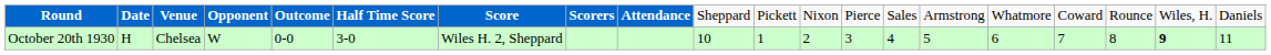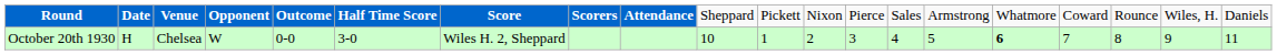October 20th 1930 | column 16: normal -> bold
October 20th 1930 | column 19: bold -> normal
